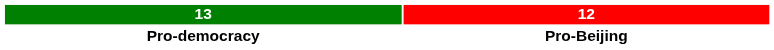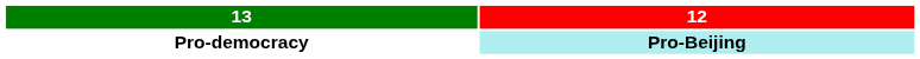Pro-democracy | 12: no background -> paleturquoise background
